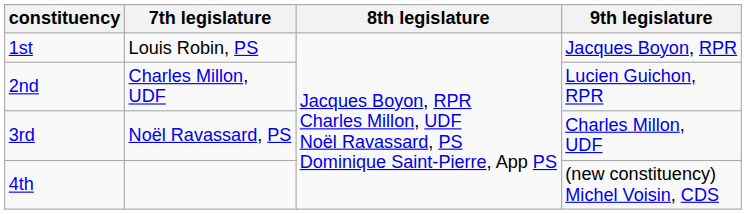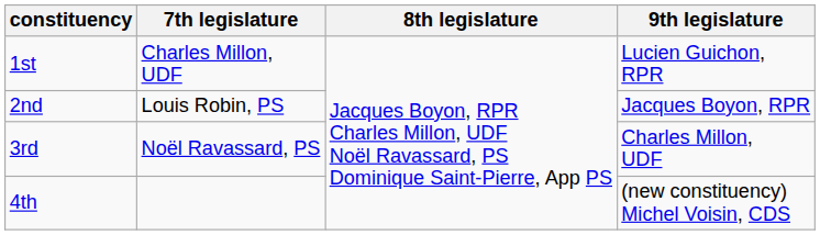1st | 7th legislature: Louis Robin, PS -> Charles Millon, UDF
1st | 9th legislature: Jacques Boyon, RPR -> Lucien Guichon, RPR
2nd | 7th legislature: Charles Millon, UDF -> Louis Robin, PS
2nd | 9th legislature: Lucien Guichon, RPR -> Jacques Boyon, RPR
